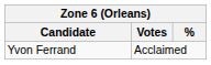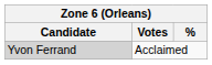Yvon Ferrand | Candidate: no background -> lightgrey background
